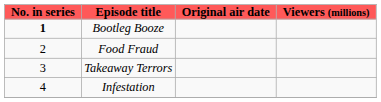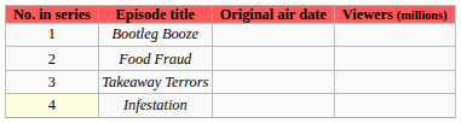Bootleg Booze | No. in series: bold -> normal
Infestation | No. in series: no background -> lightyellow background
